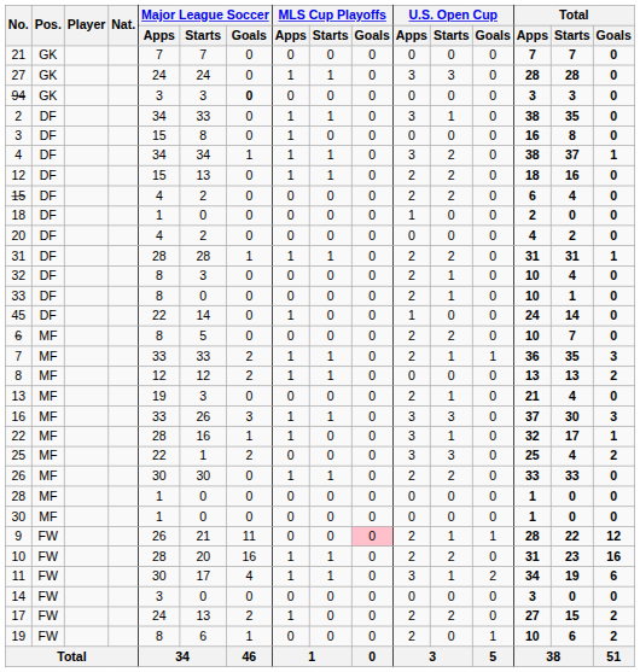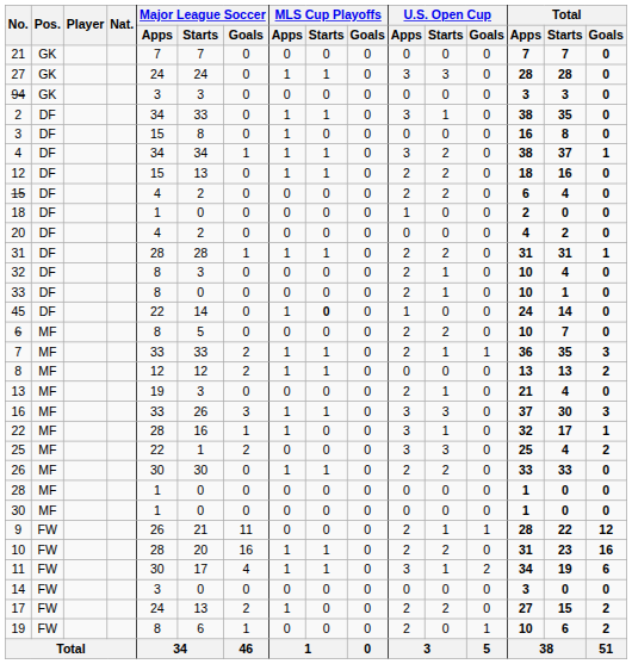94 | Major League Soccer / Goals: bold -> normal
45 | MLS Cup Playoffs / Starts: normal -> bold
9 | MLS Cup Playoffs / Goals: pink background -> no background
